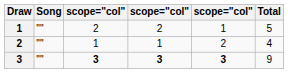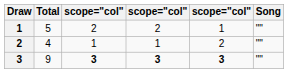columns swapped: Song <-> Total
